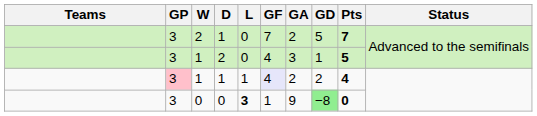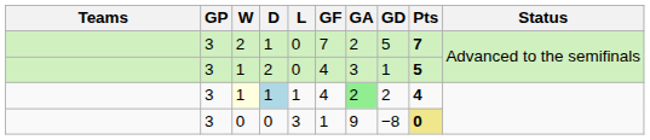row 4 | GP: pink background -> no background
row 4 | W: no background -> lightyellow background
row 4 | D: no background -> lightblue background
row 4 | GF: lavender background -> no background
row 4 | GA: no background -> lightgreen background
row 5 | L: bold -> normal
row 5 | GD: lightgreen background -> no background
row 5 | Pts: no background -> khaki background
